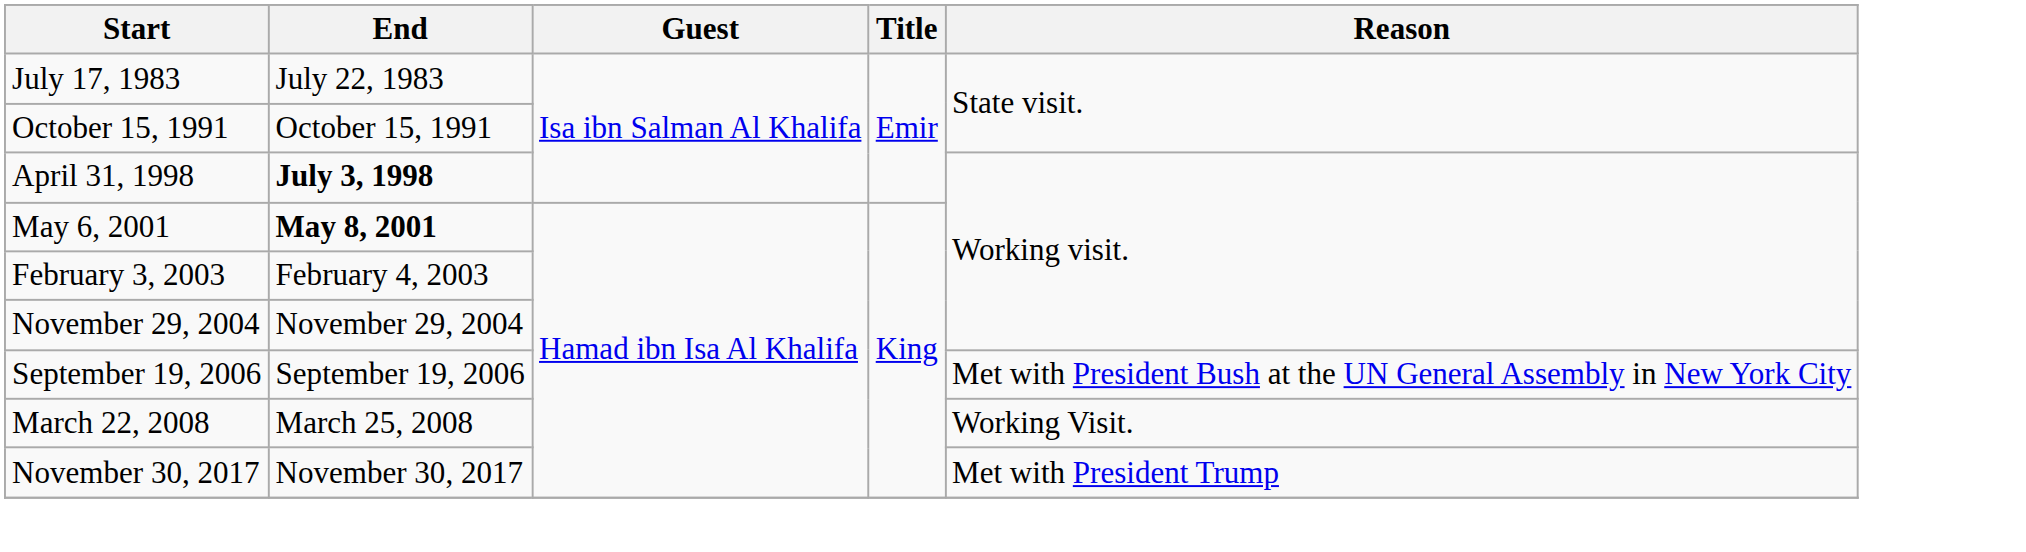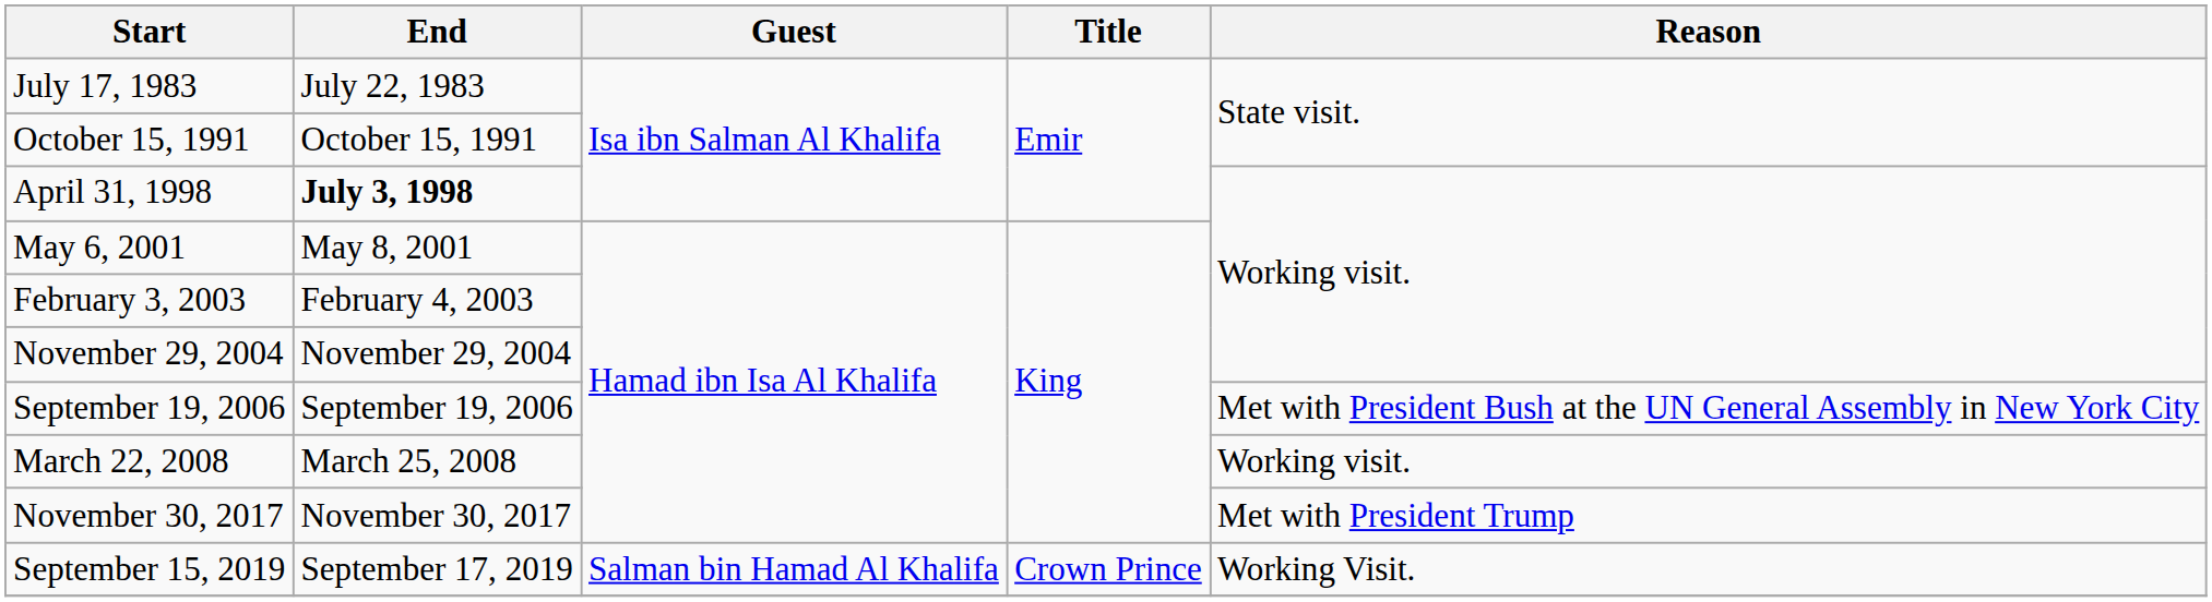May 6, 2001 | End: bold -> normal
March 22, 2008 | Reason: Working Visit. -> Working visit.
+ row: September 15, 2019 | September 17, 2019 | Salman bin Hamad Al Khalifa | Crown Prince | Working Visit.
